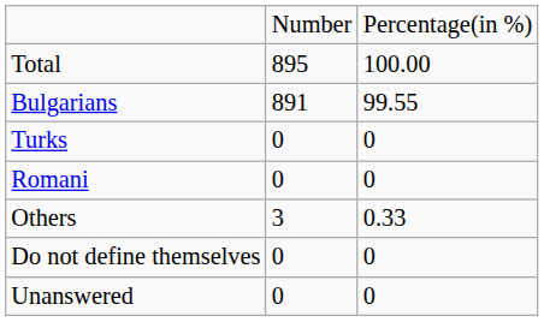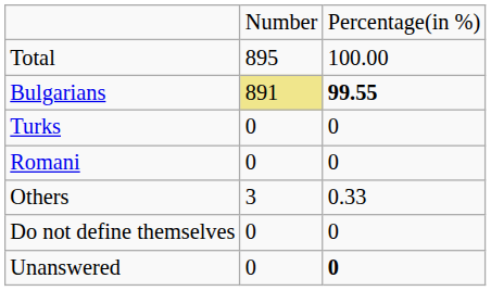Bulgarians | column 2: no background -> khaki background
Bulgarians | column 3: normal -> bold
Unanswered | column 3: normal -> bold
